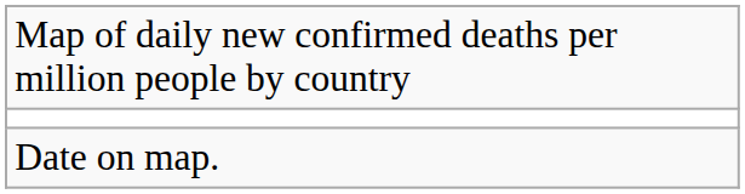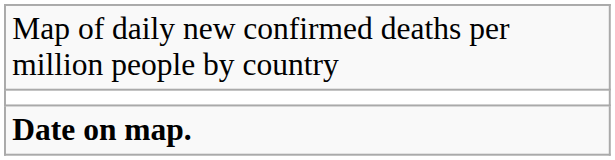row 3 | column 1: normal -> bold
